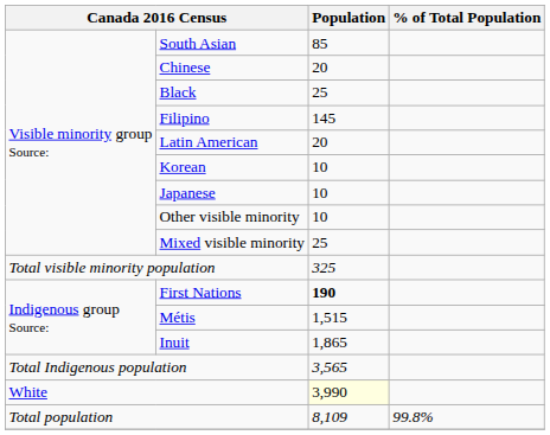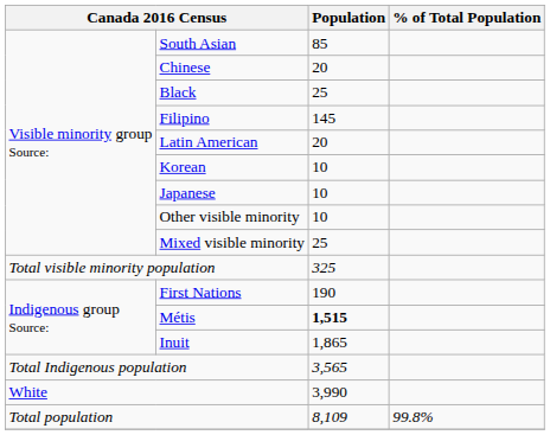First Nations | Population: bold -> normal
Métis | Population: normal -> bold
White | Population: lightyellow background -> no background
